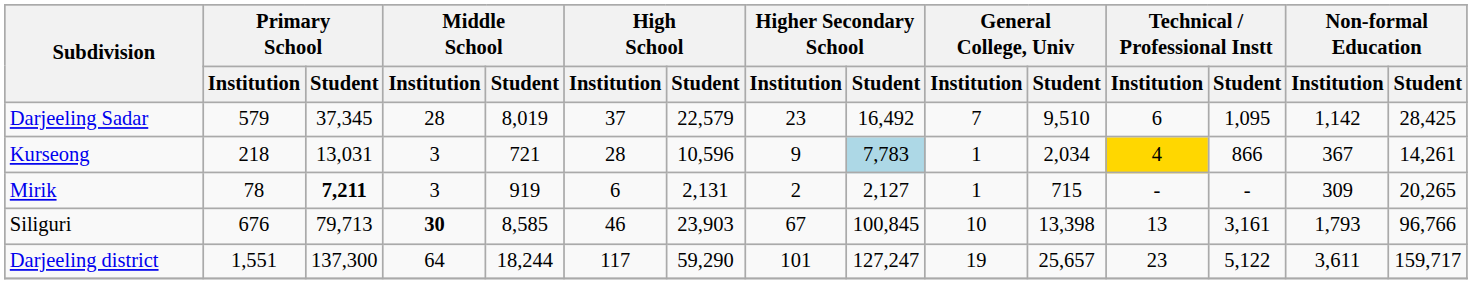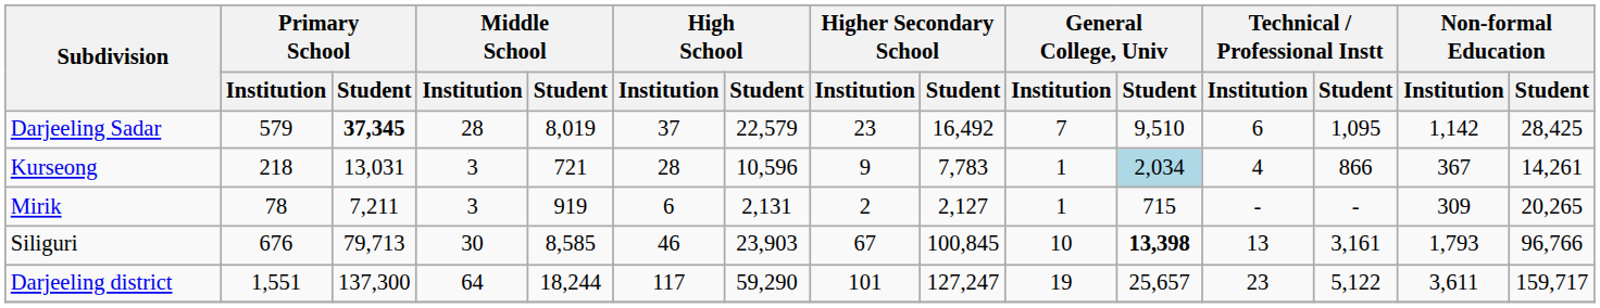Darjeeling Sadar | Primary School / Student: normal -> bold
Kurseong | Higher Secondary School / Student: lightblue background -> no background
Kurseong | General College, Univ / Student: no background -> lightblue background
Kurseong | Technical / Professional Instt / Institution: gold background -> no background
Mirik | Primary School / Student: bold -> normal
Siliguri | Middle School / Institution: bold -> normal
Siliguri | General College, Univ / Student: normal -> bold
